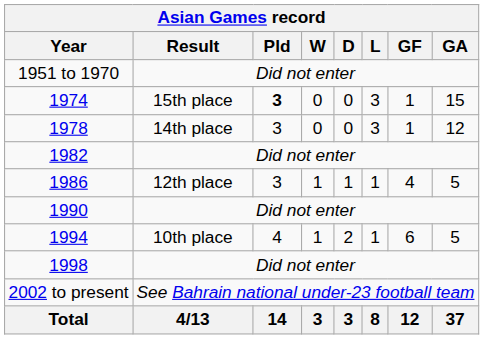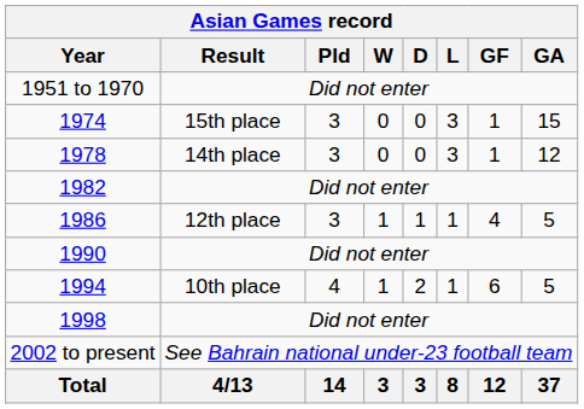1974 | Pld: bold -> normal
